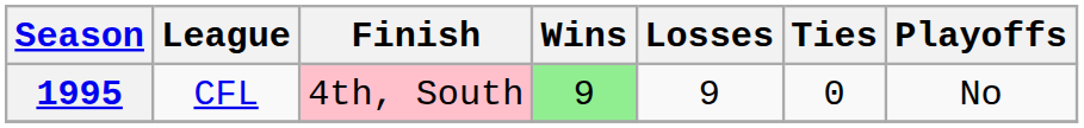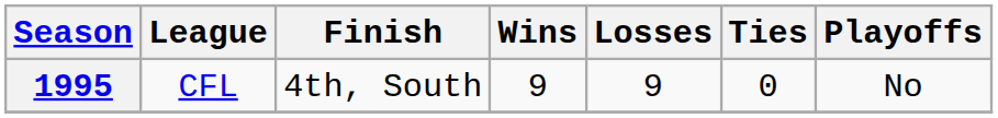1995 | Finish: pink background -> no background
1995 | Wins: lightgreen background -> no background
